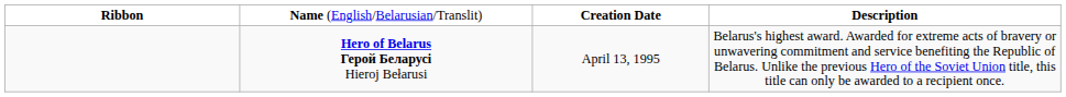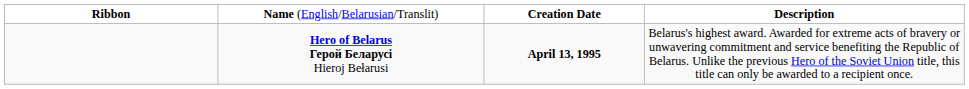Hero of Belarus Герой Беларусі Hieroj Bełarusi | column 3: normal -> bold
